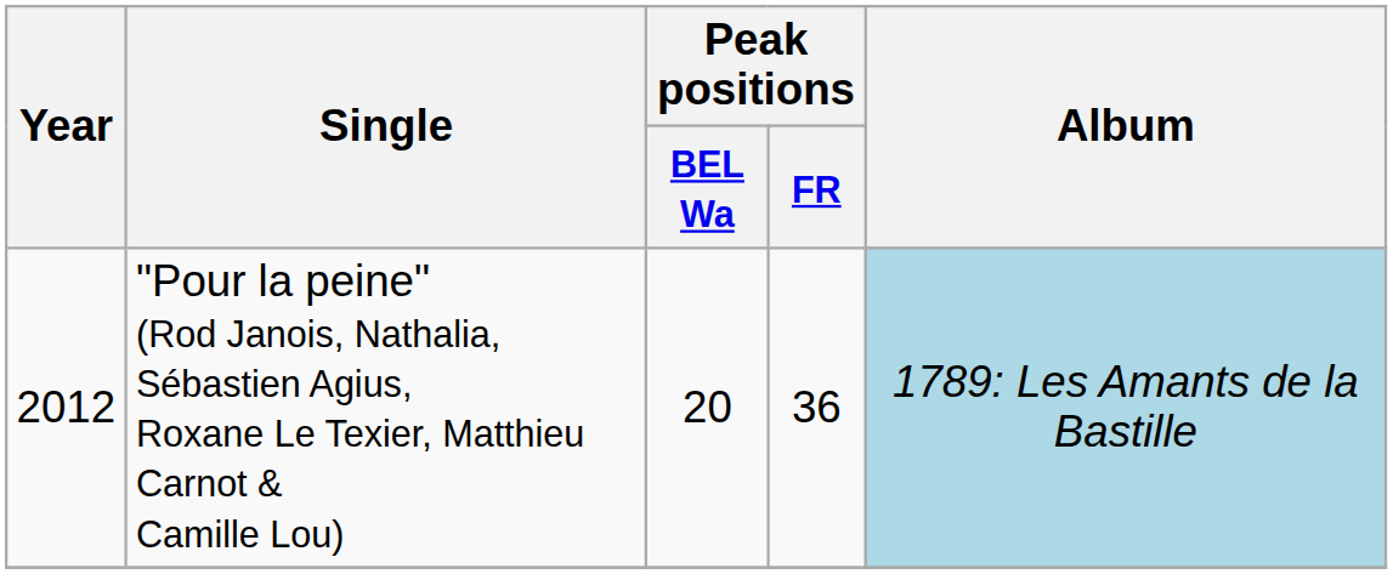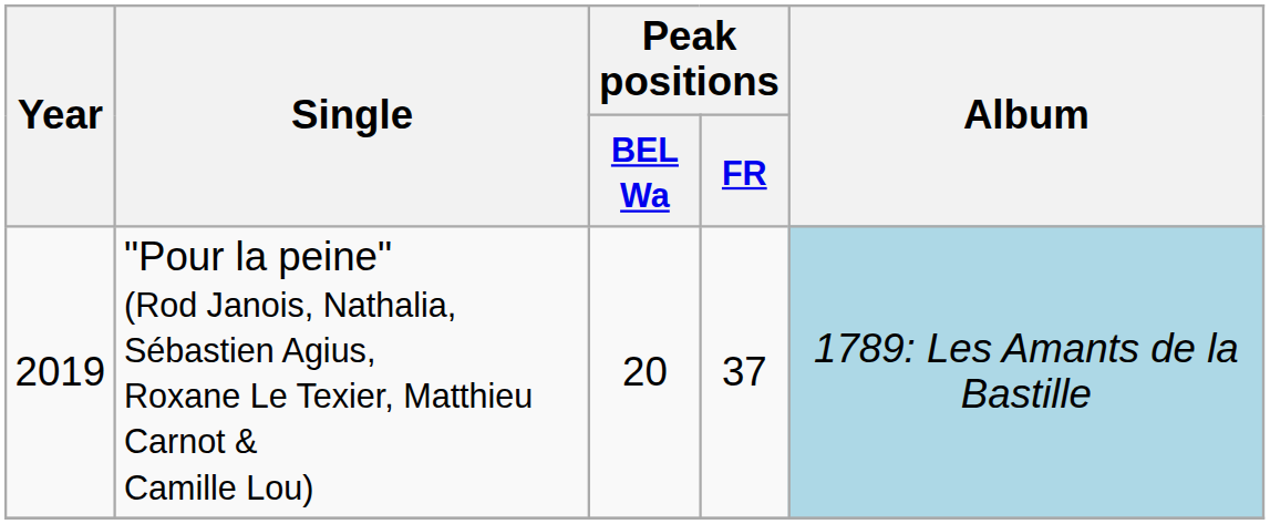row 3 | Year: 2012 -> 2019
row 3 | Peak positions / FR: 36 -> 37
